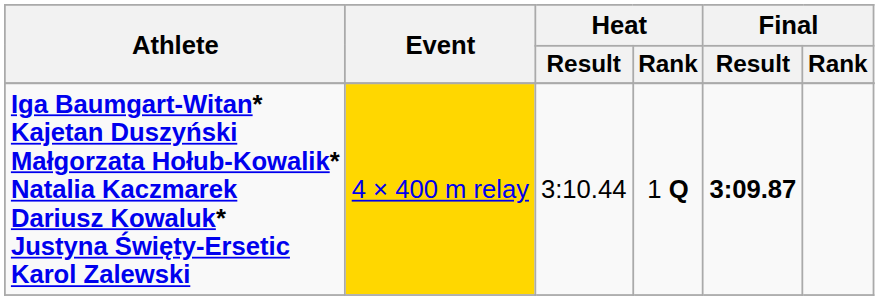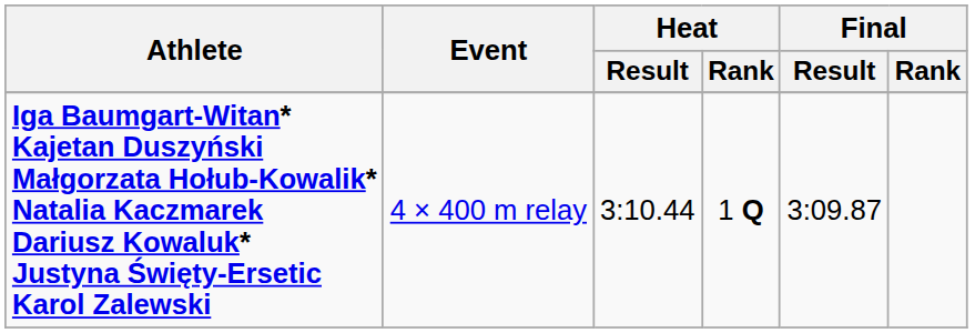row 3 | Event: gold background -> no background
row 3 | Final / Result: bold -> normal
